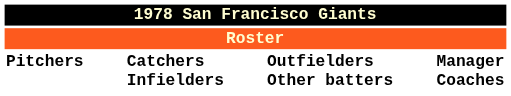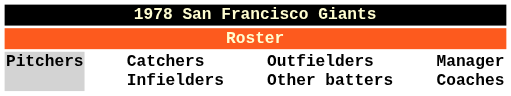Pitchers | column 1: no background -> lightgrey background
